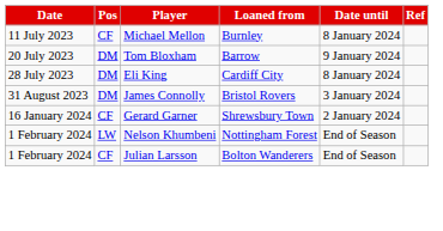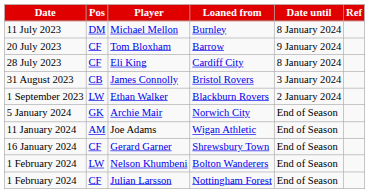Michael Mellon | Pos: CF -> DM
Tom Bloxham | Pos: DM -> CF
Eli King | Pos: DM -> CF
James Connolly | Pos: DM -> CB
+ row: 1 September 2023 | LW | Ethan Walker | Blackburn Rovers | 2 January 2024
+ row: 5 January 2024 | GK | Archie Mair | Norwich City | End of Season
+ row: 11 January 2024 | AM | Joe Adams | Wigan Athletic | End of Season
Gerard Garner | Date until: 2 January 2024 -> End of Season
Nelson Khumbeni | Loaned from: Nottingham Forest -> Bolton Wanderers
Julian Larsson | Loaned from: Bolton Wanderers -> Nottingham Forest
